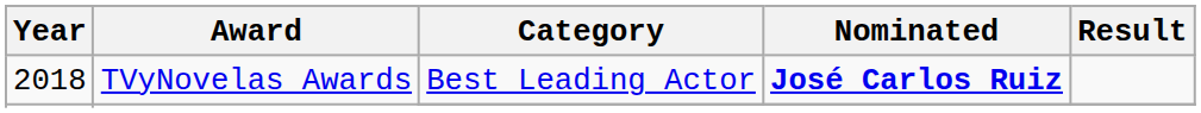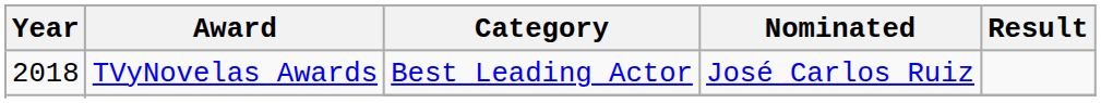TVyNovelas Awards / Best Leading Actor | Nominated: bold -> normal
